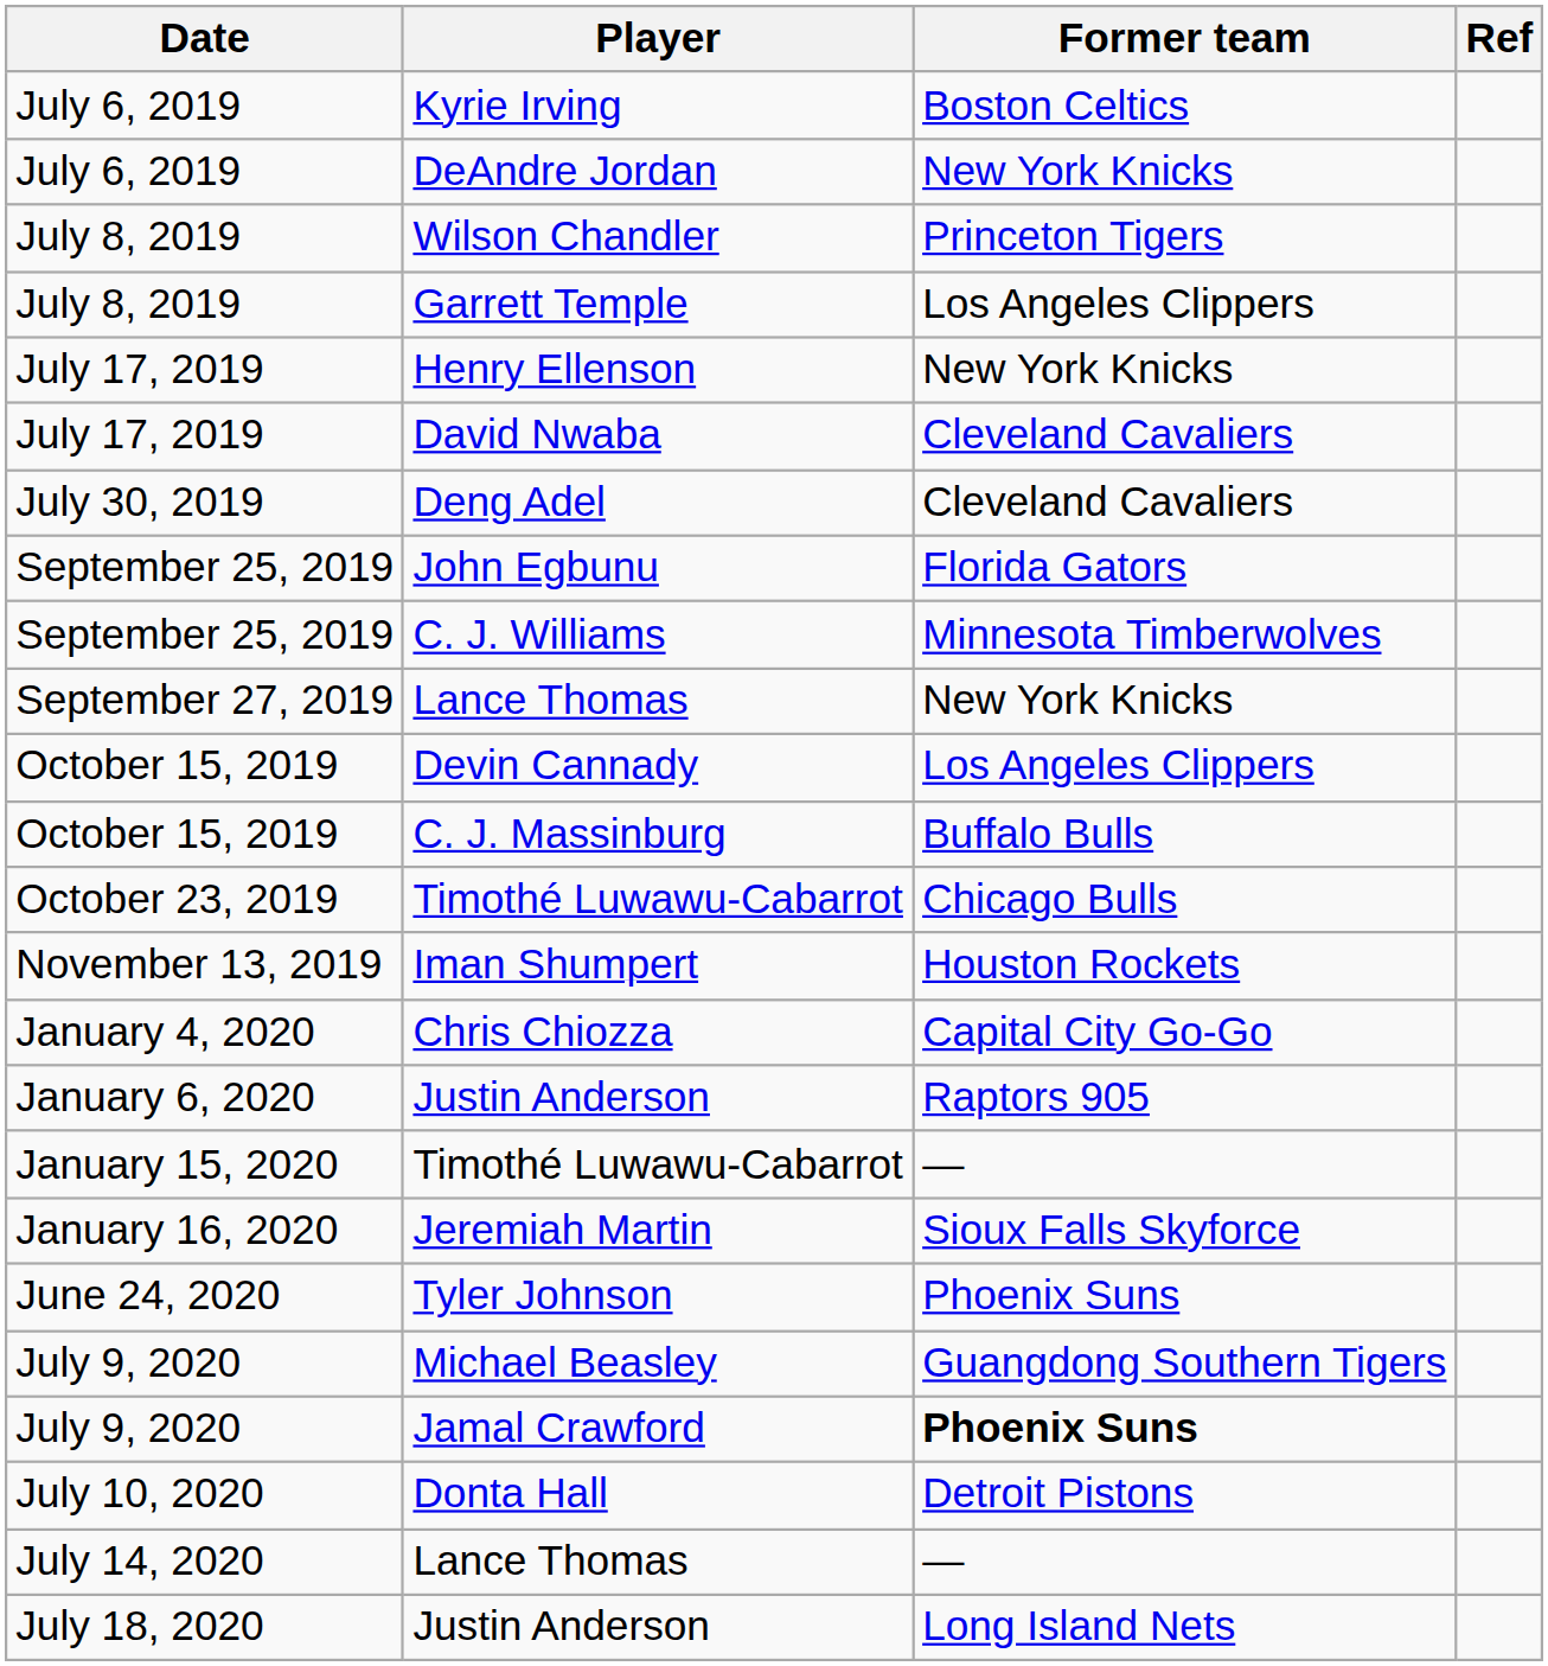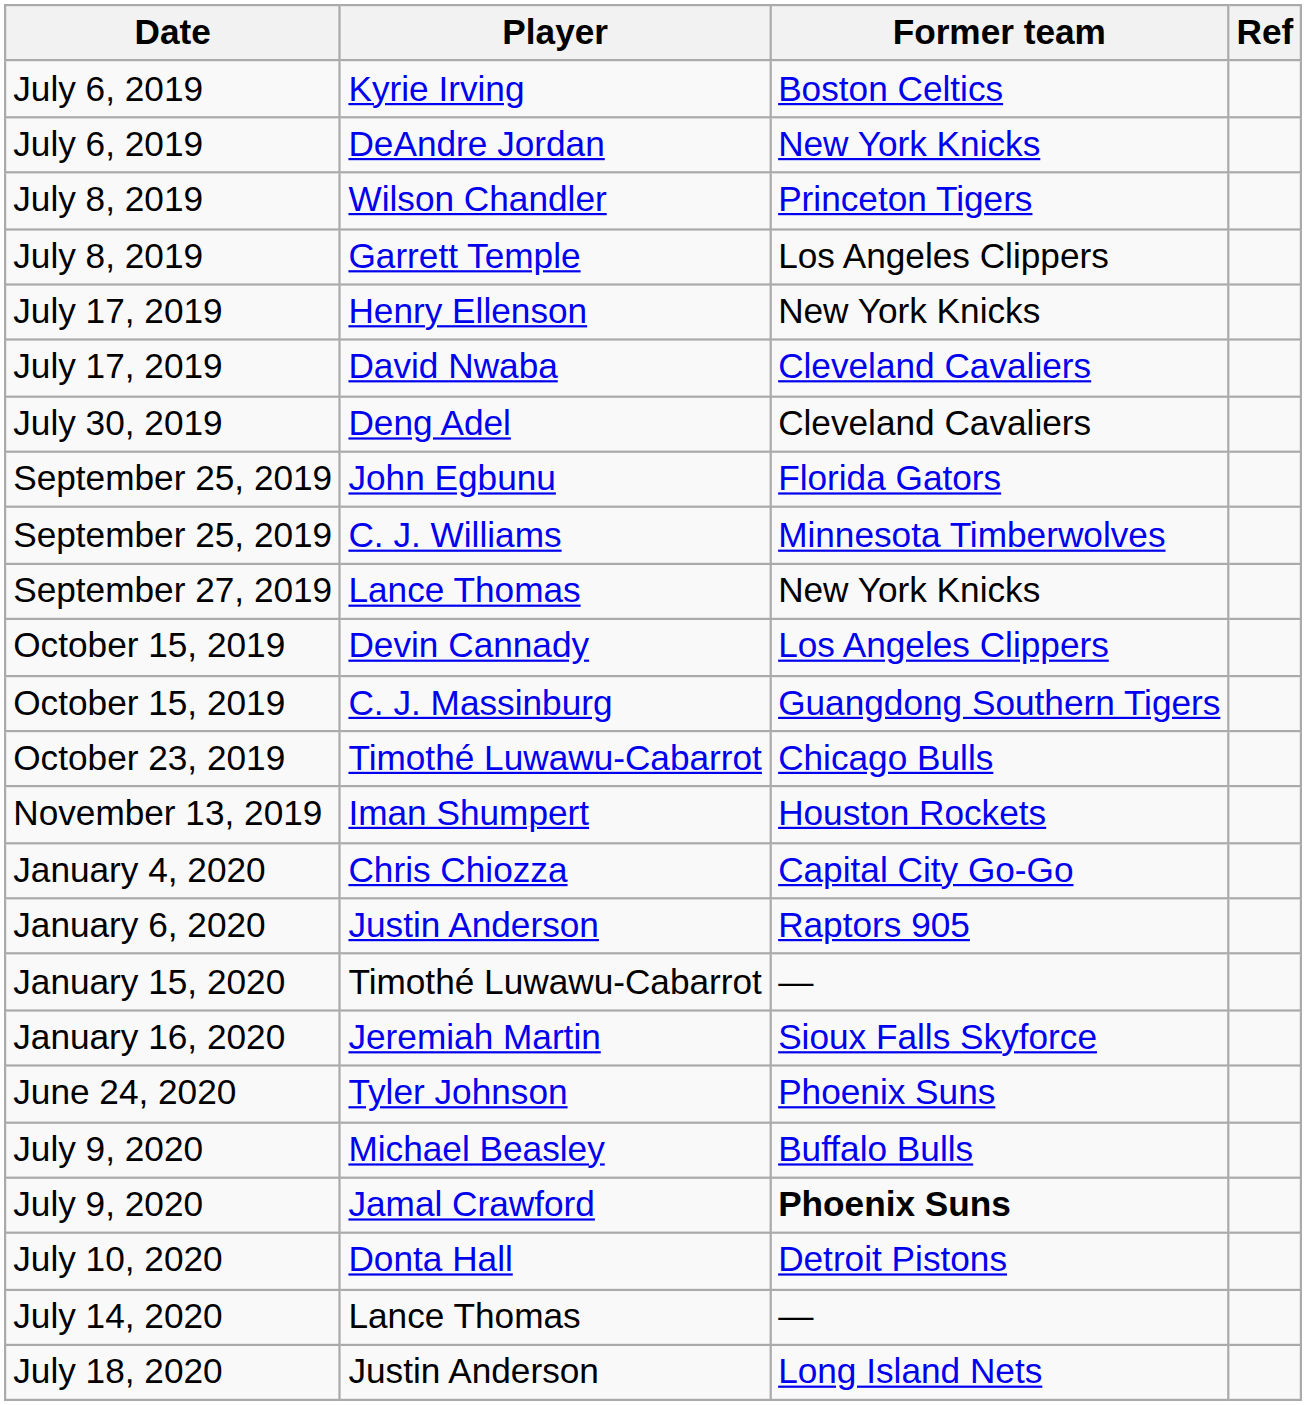C. J. Massinburg | Former team: Buffalo Bulls -> Guangdong Southern Tigers
Michael Beasley | Former team: Guangdong Southern Tigers -> Buffalo Bulls
